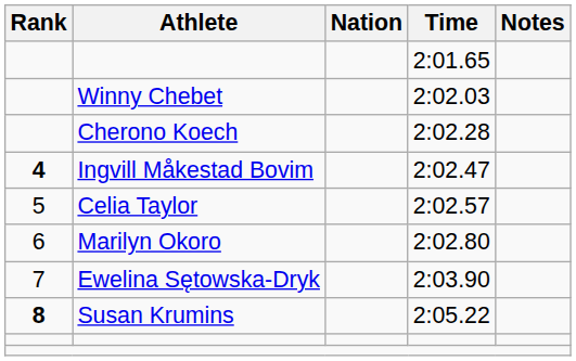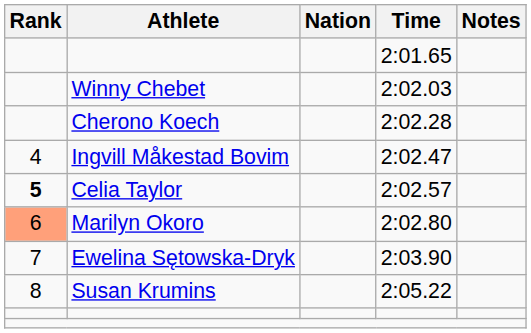2:02.47 | Rank: bold -> normal
2:02.57 | Rank: normal -> bold
2:02.80 | Rank: no background -> lightsalmon background
2:05.22 | Rank: bold -> normal
